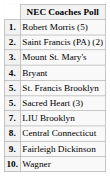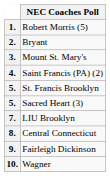row 3 | NEC Coaches Poll: Saint Francis (PA) (2) -> Bryant
row 5 | NEC Coaches Poll: Bryant -> Saint Francis (PA) (2)
